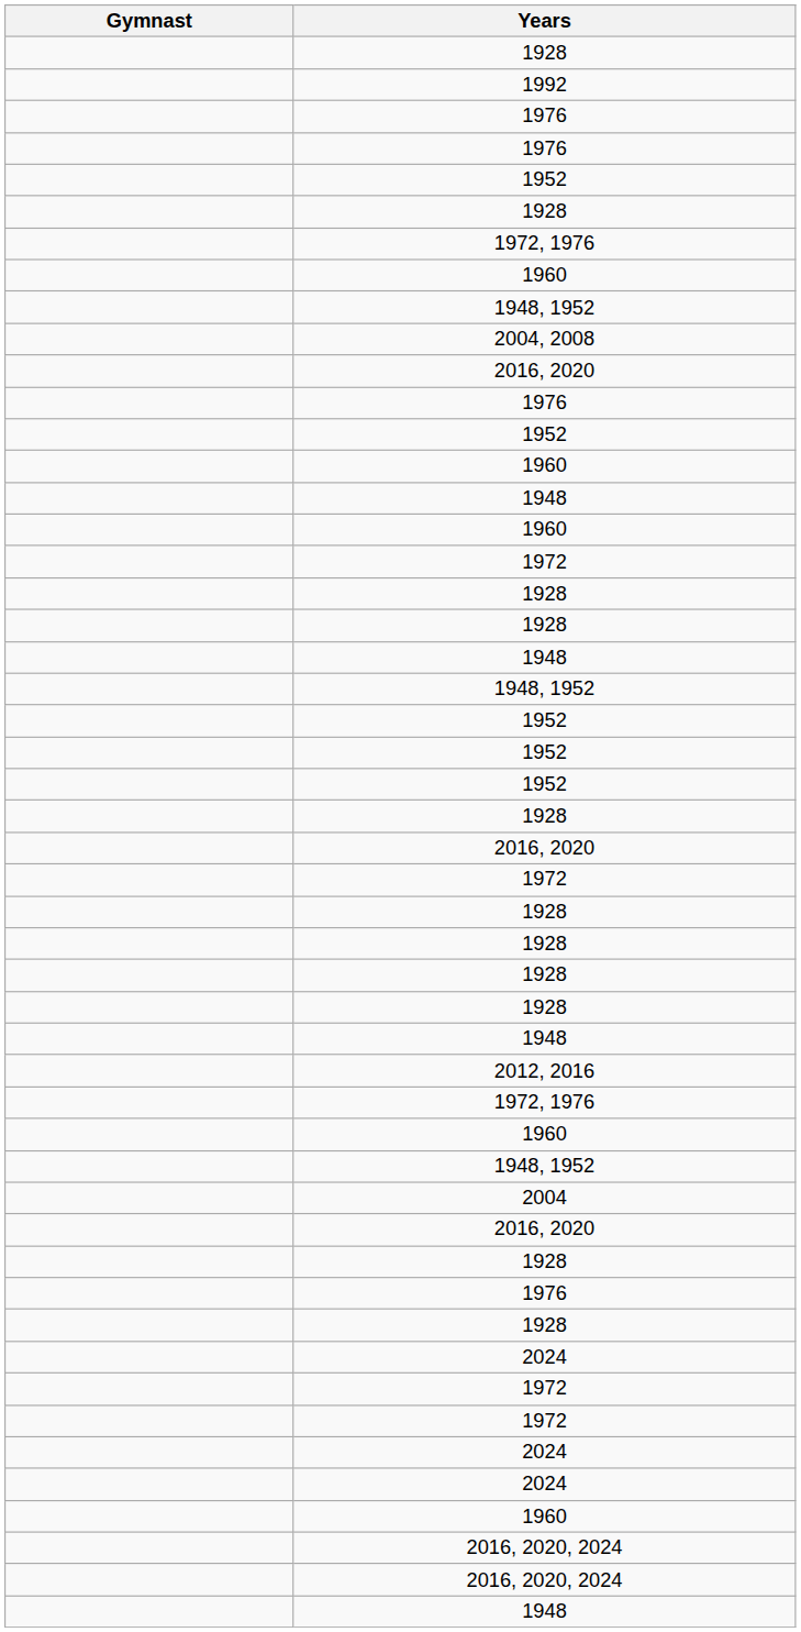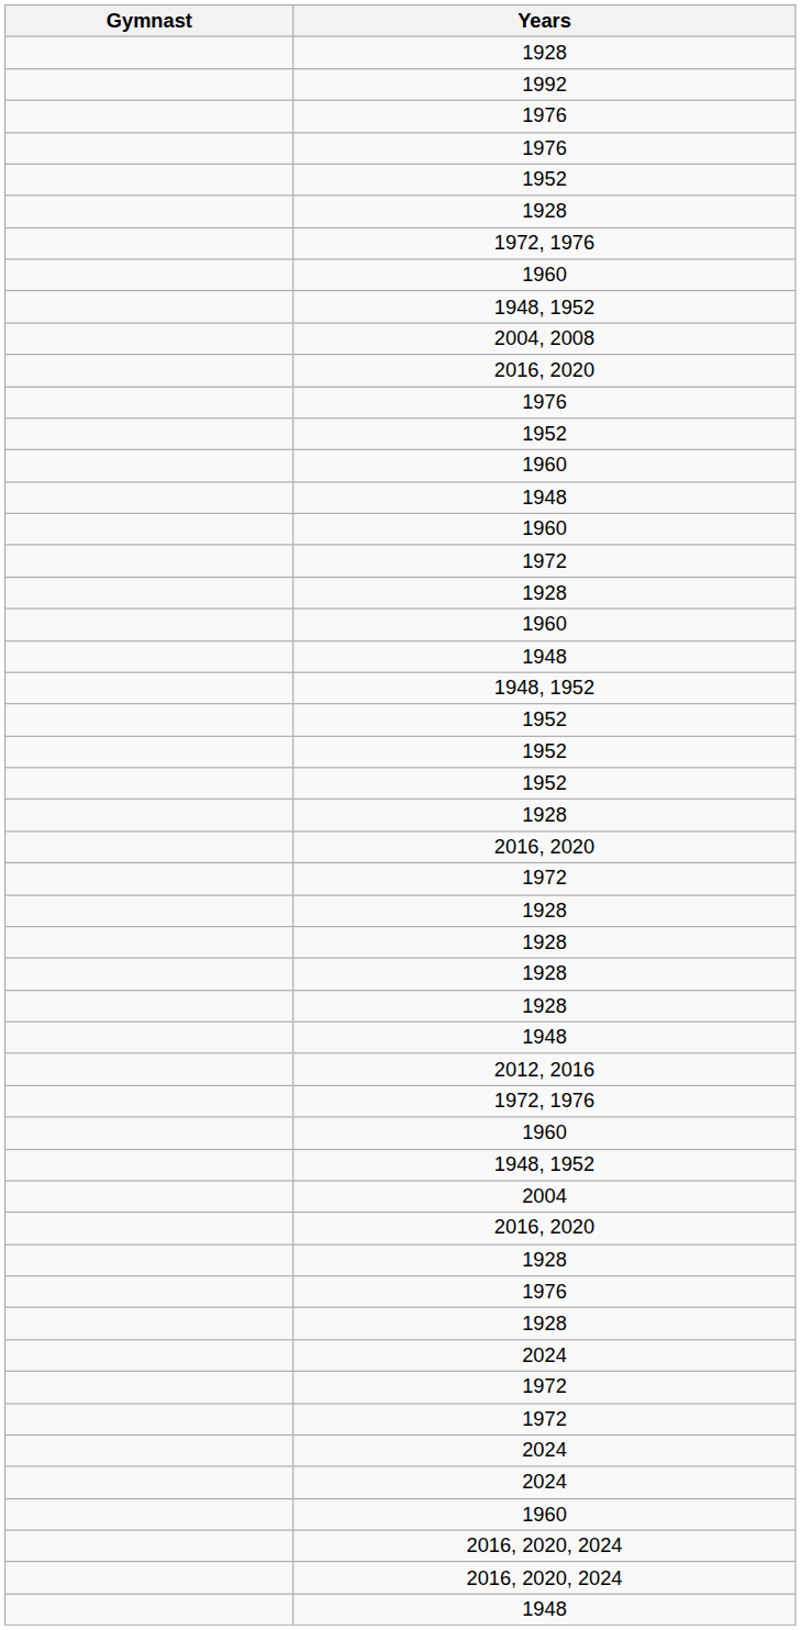row 20 | Years: 1928 -> 1960
